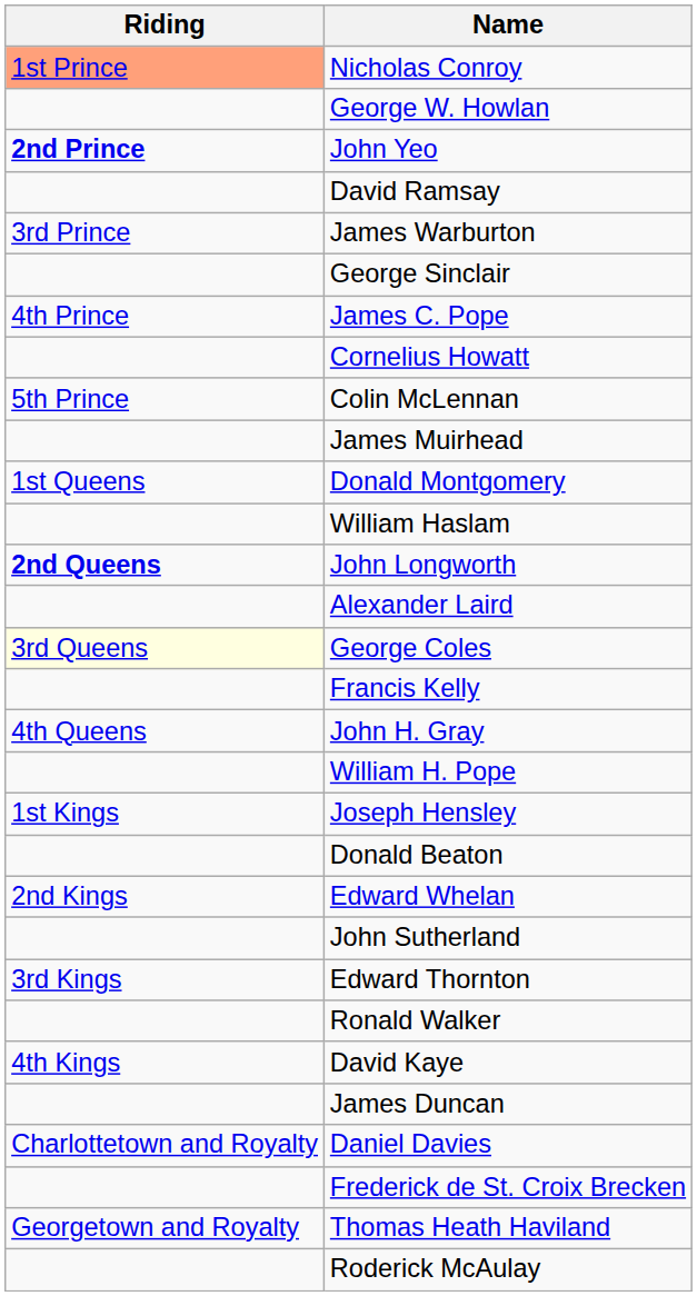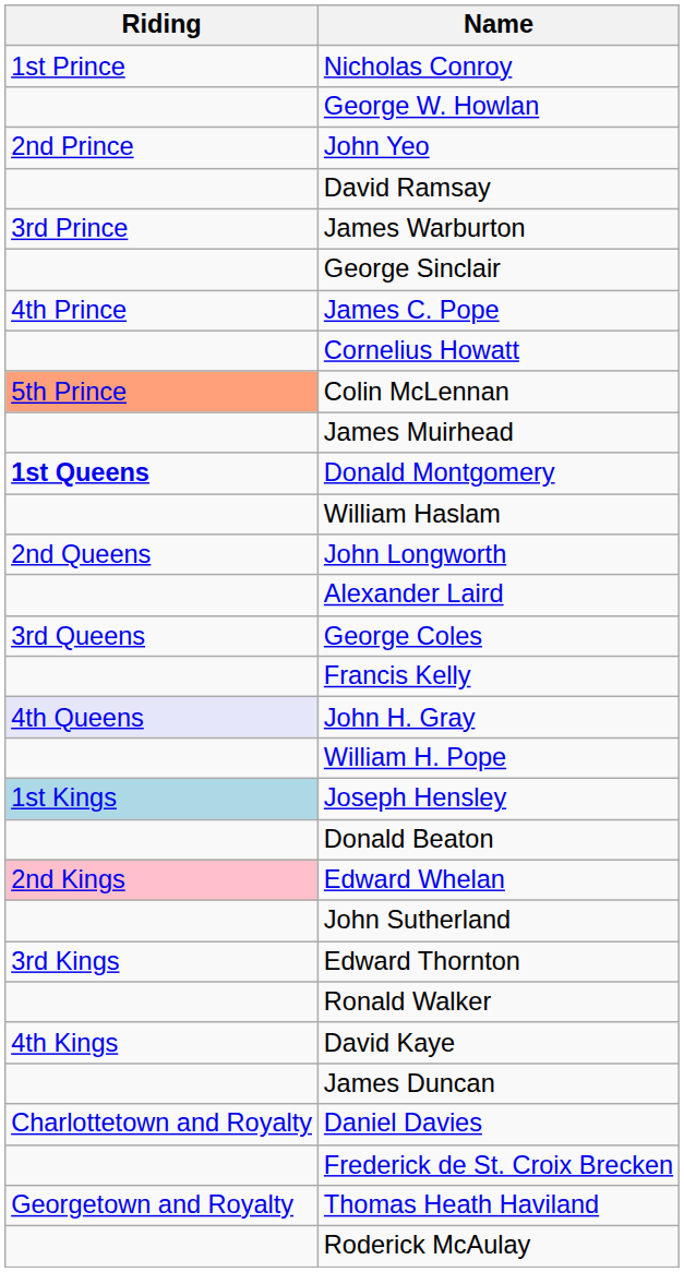Nicholas Conroy | Riding: lightsalmon background -> no background
John Yeo | Riding: bold -> normal
Colin McLennan | Riding: no background -> lightsalmon background
Donald Montgomery | Riding: normal -> bold
John Longworth | Riding: bold -> normal
George Coles | Riding: lightyellow background -> no background
John H. Gray | Riding: no background -> lavender background
Joseph Hensley | Riding: no background -> lightblue background
Edward Whelan | Riding: no background -> pink background
